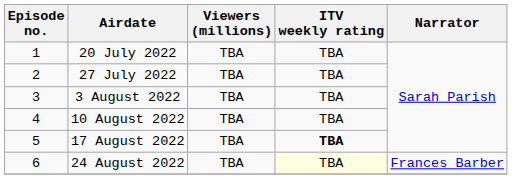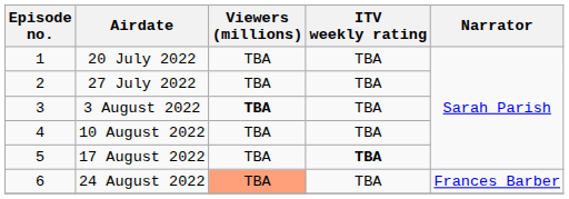3 August 2022 | Viewers (millions): normal -> bold
24 August 2022 | Viewers (millions): no background -> lightsalmon background
24 August 2022 | ITV weekly rating: lightyellow background -> no background
